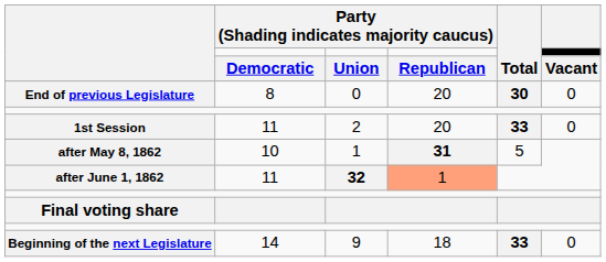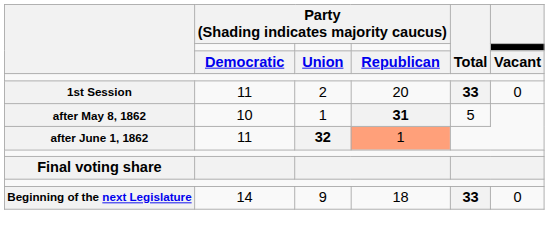- row: End of previous Legislature | 8 | 0 | 20 | 30 | 0
